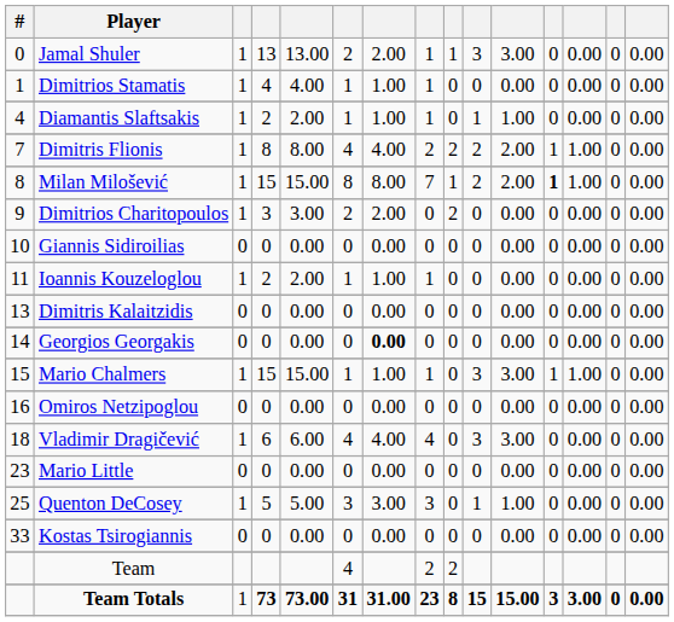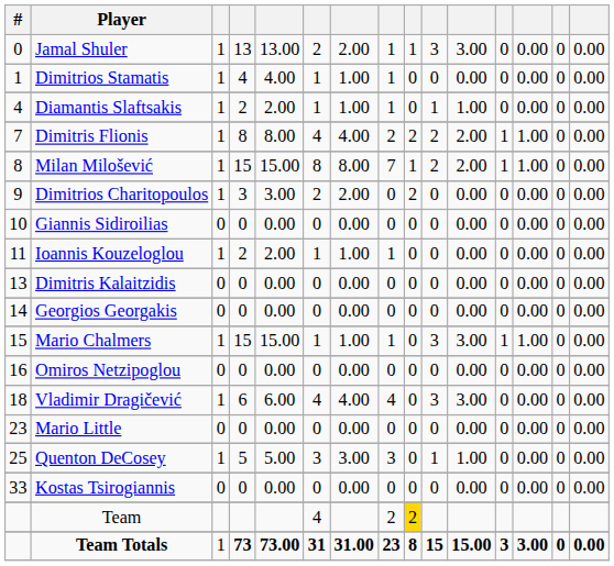Milan Milošević | column 12: bold -> normal
Georgios Georgakis | column 7: bold -> normal
Team | column 9: no background -> gold background
